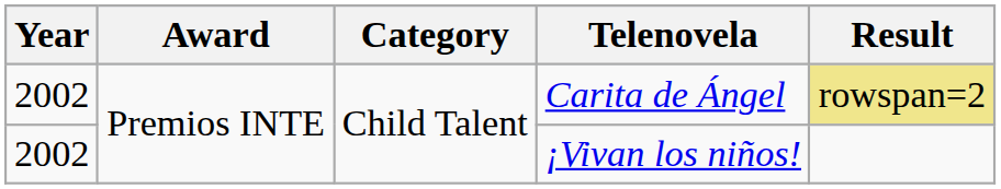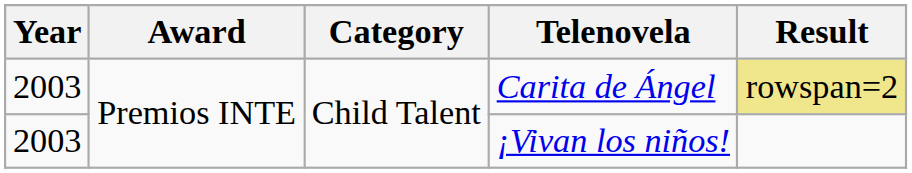Carita de Ángel | Year: 2002 -> 2003
¡Vivan los niños! | Year: 2002 -> 2003
